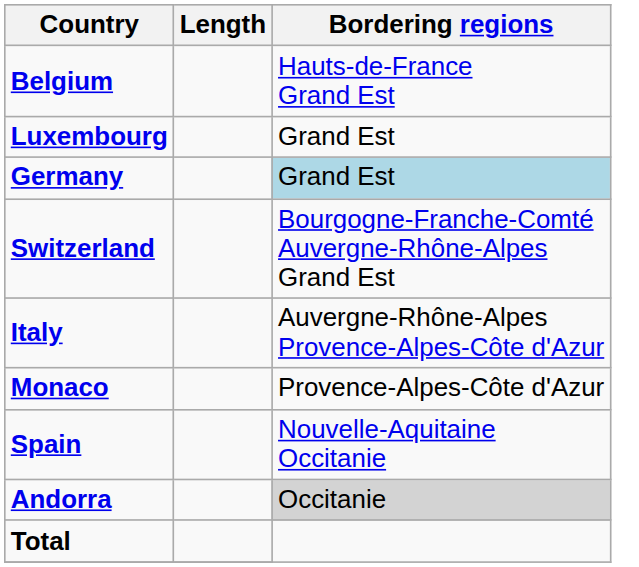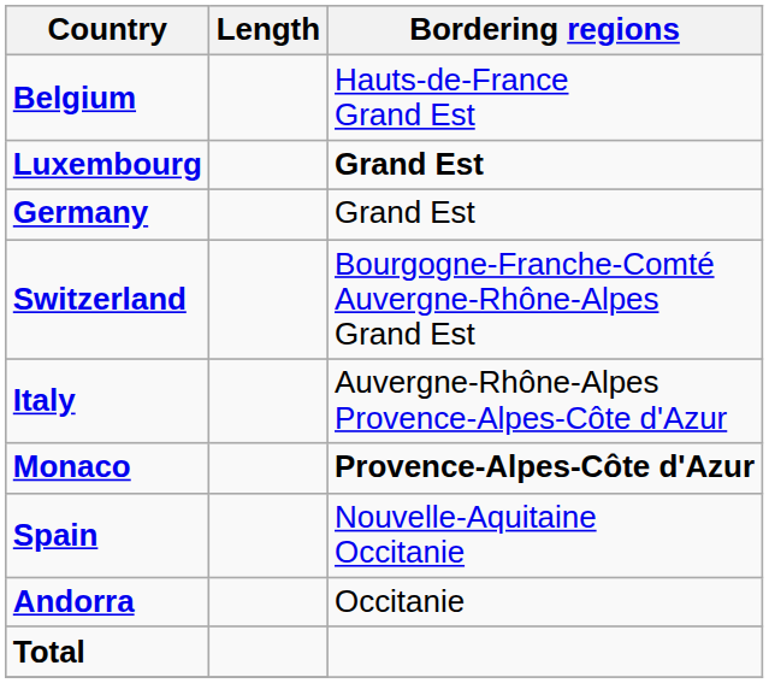Luxembourg | Bordering regions: normal -> bold
Germany | Bordering regions: lightblue background -> no background
Monaco | Bordering regions: normal -> bold
Andorra | Bordering regions: lightgrey background -> no background
